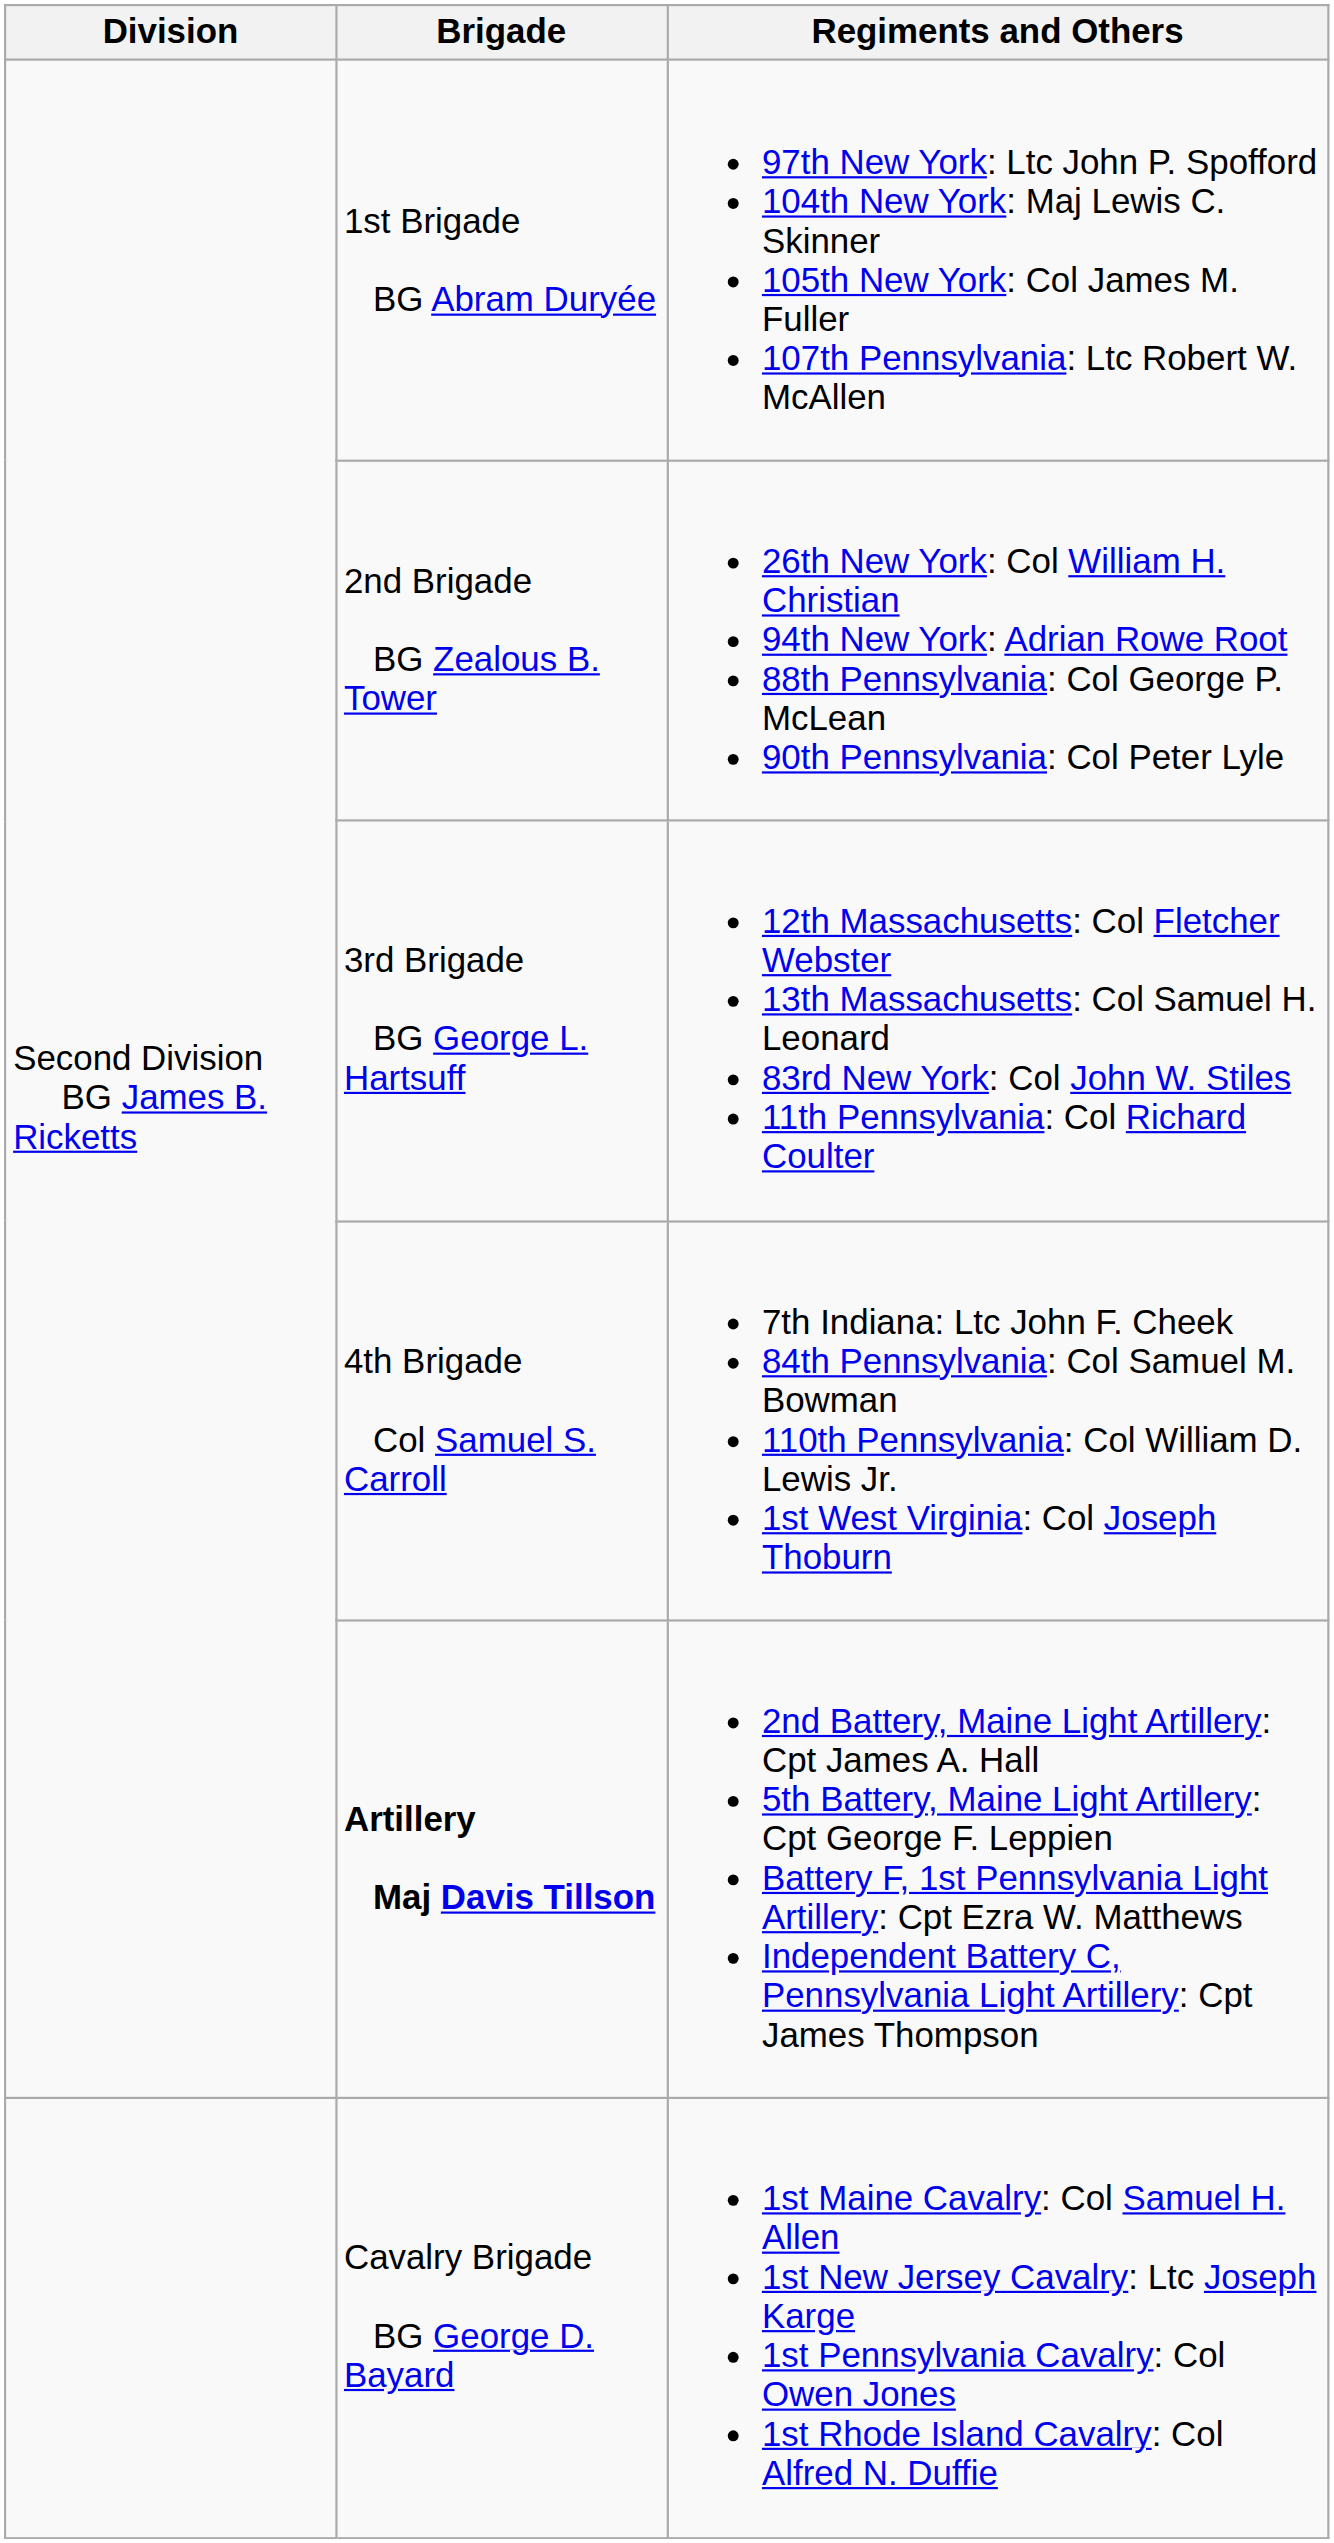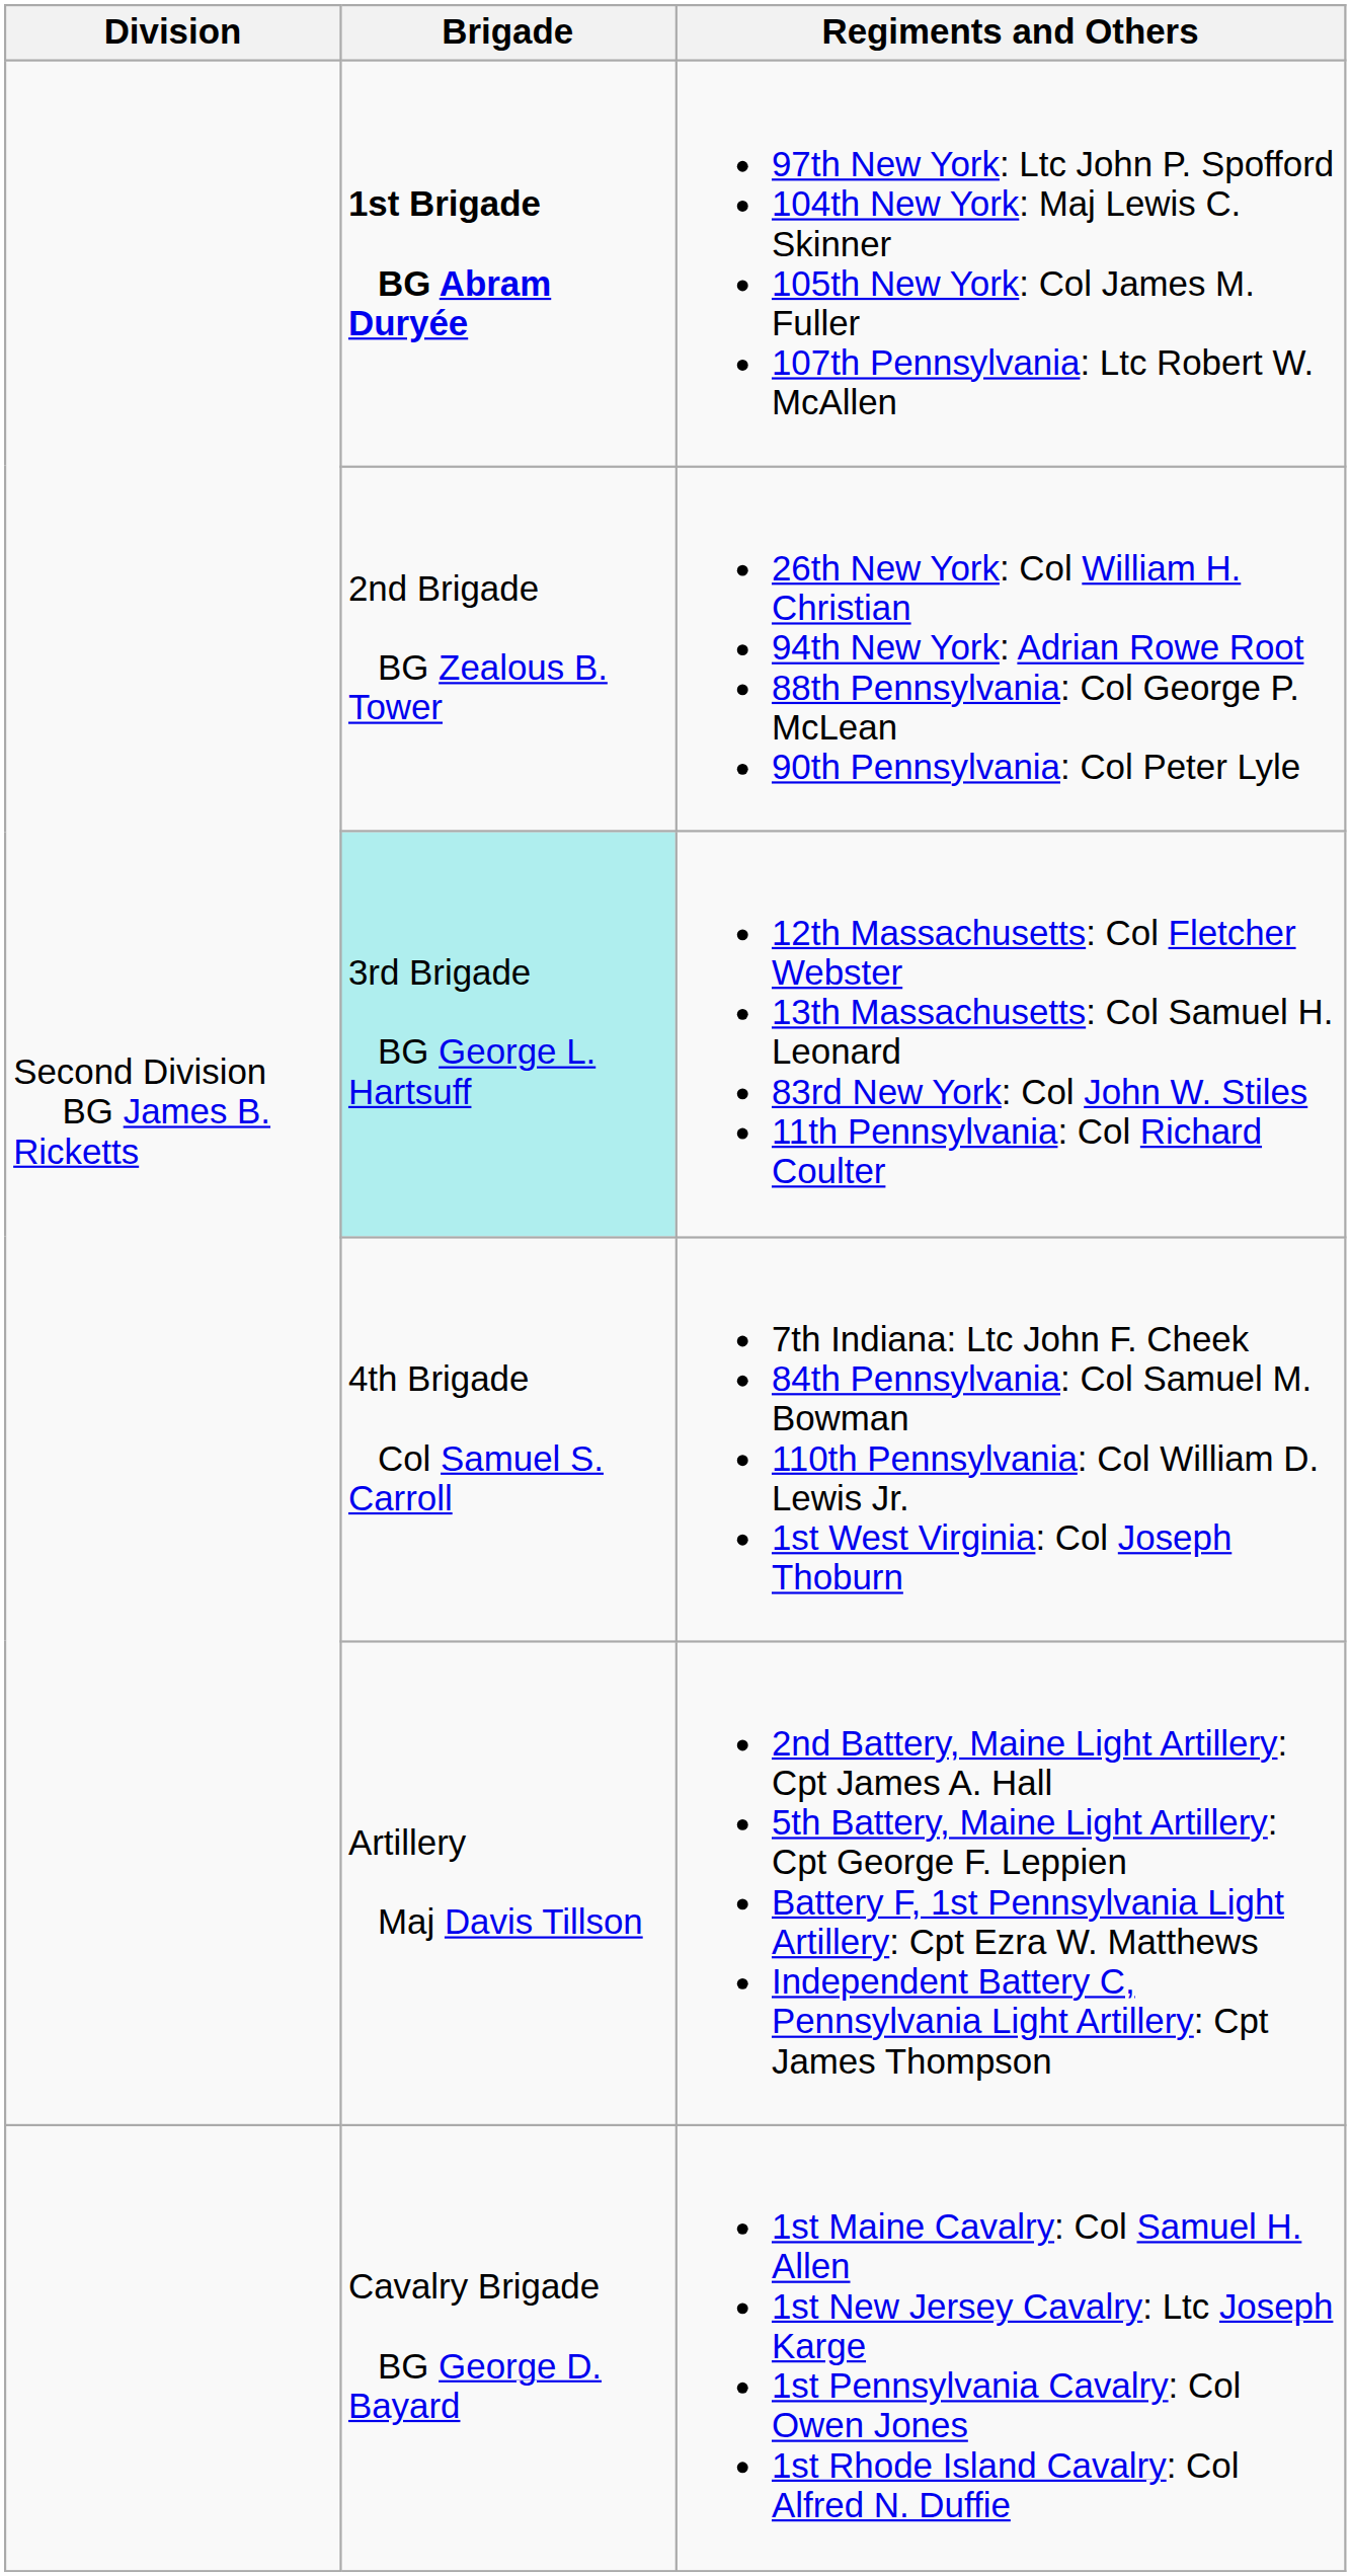1st Brigade BG Abram Duryée | Brigade: normal -> bold
3rd Brigade BG George L. Hartsuff | Brigade: no background -> paleturquoise background
Artillery Maj Davis Tillson | Brigade: bold -> normal
